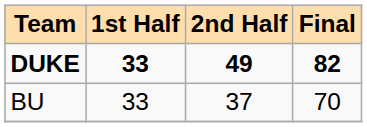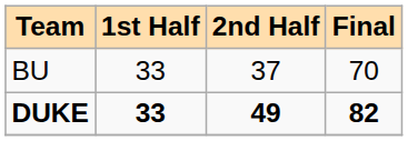rows swapped: DUKE <-> BU
